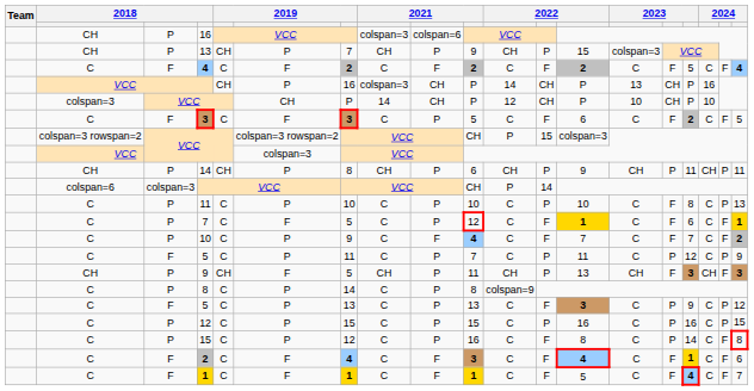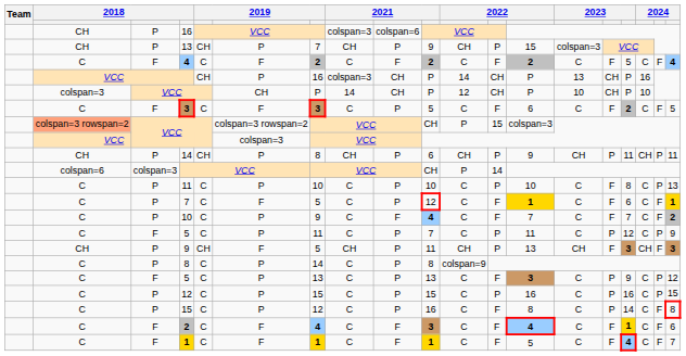colspan=3 rowspan=2 / VCC | column 2: no background -> lightsalmon background
